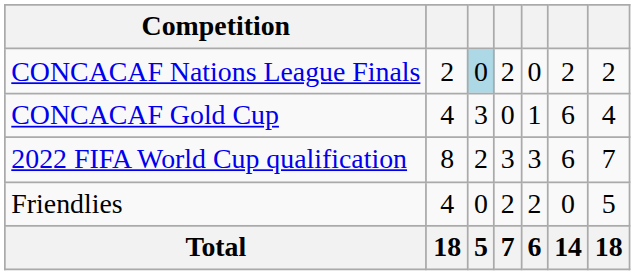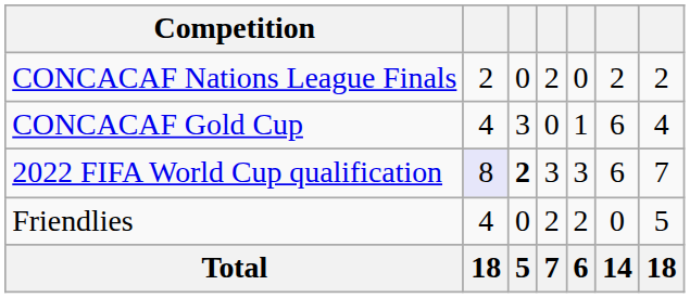CONCACAF Nations League Finals | column 3: lightblue background -> no background
2022 FIFA World Cup qualification | column 2: no background -> lavender background
2022 FIFA World Cup qualification | column 3: normal -> bold
